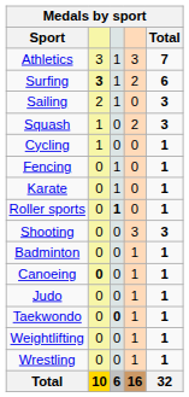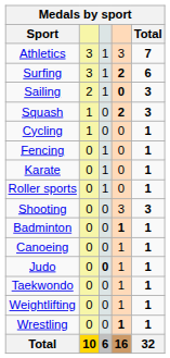Surfing | column 2: bold -> normal
Surfing | column 4: normal -> bold
Sailing | column 4: normal -> bold
Squash | column 4: normal -> bold
Roller sports | column 3: bold -> normal
Badminton | column 4: normal -> bold
Canoeing | column 2: bold -> normal
Judo | column 3: normal -> bold
Taekwondo | column 3: bold -> normal
Wrestling | column 4: normal -> bold
